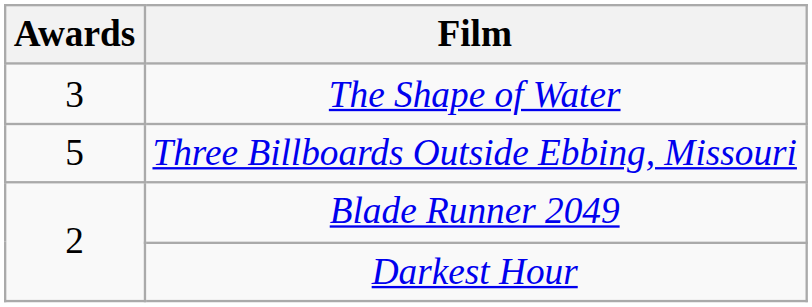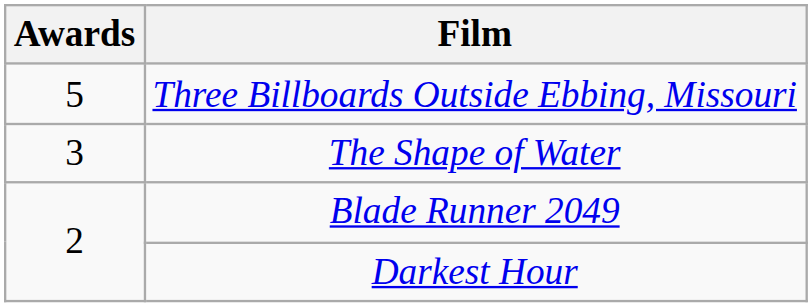rows swapped: Three Billboards Outside Ebbing, Missouri <-> The Shape of Water
